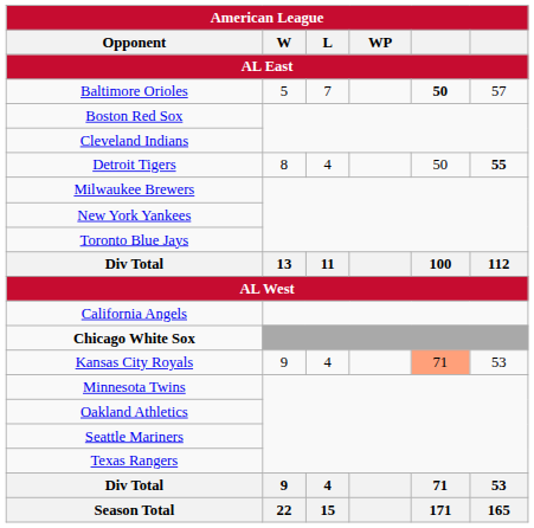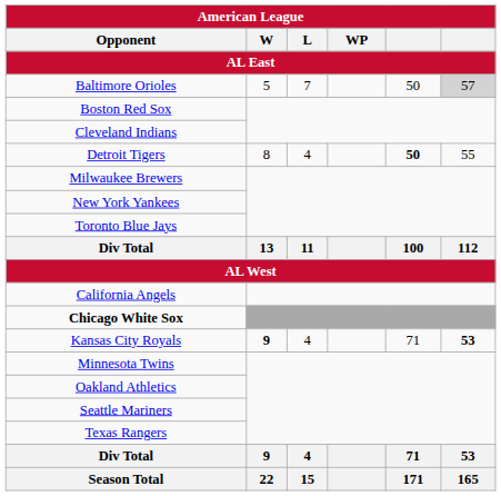Baltimore Orioles | column 5: bold -> normal
Baltimore Orioles | column 6: no background -> lightgrey background
Detroit Tigers | column 5: normal -> bold
Detroit Tigers | column 6: bold -> normal
Kansas City Royals | W: normal -> bold
Kansas City Royals | column 5: lightsalmon background -> no background
Kansas City Royals | column 6: normal -> bold
